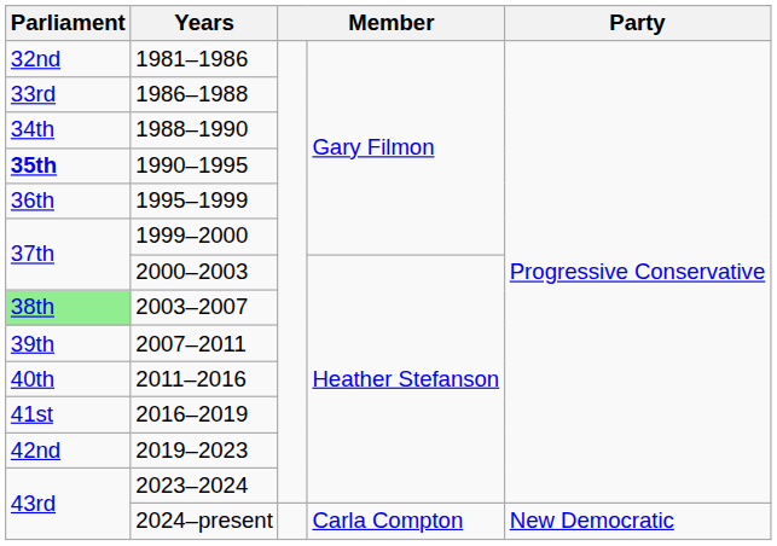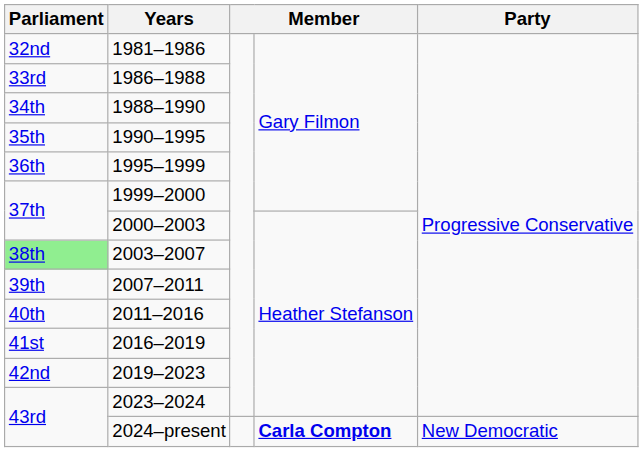1990–1995 | Parliament: bold -> normal
2024–present | column 4: normal -> bold
